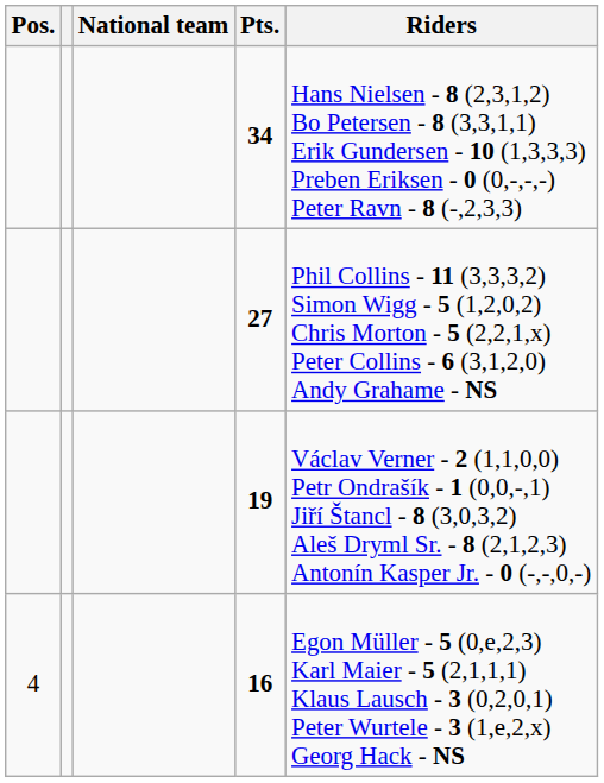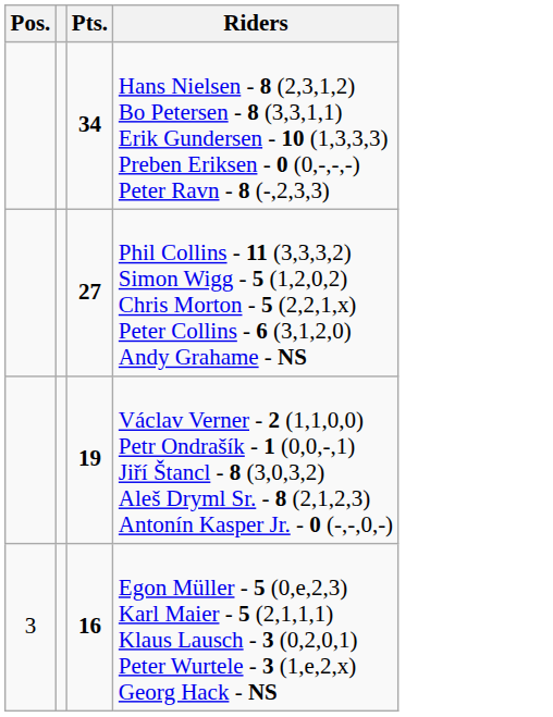- column: National team
16 | Pos.: 4 -> 3
